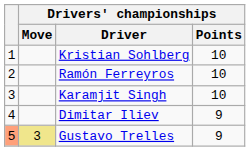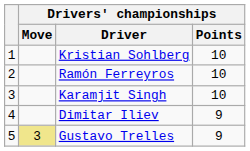Gustavo Trelles | column 1: lightsalmon background -> no background
